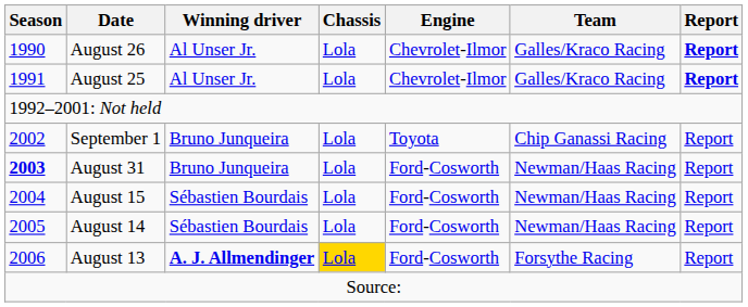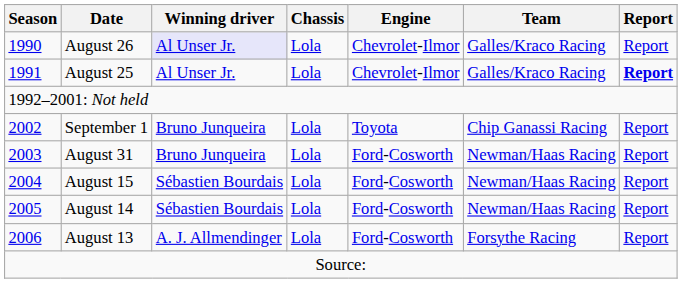August 26 | Winning driver: no background -> lavender background
August 26 | Report: bold -> normal
August 31 | Season: bold -> normal
August 13 | Winning driver: bold -> normal
August 13 | Chassis: gold background -> no background
